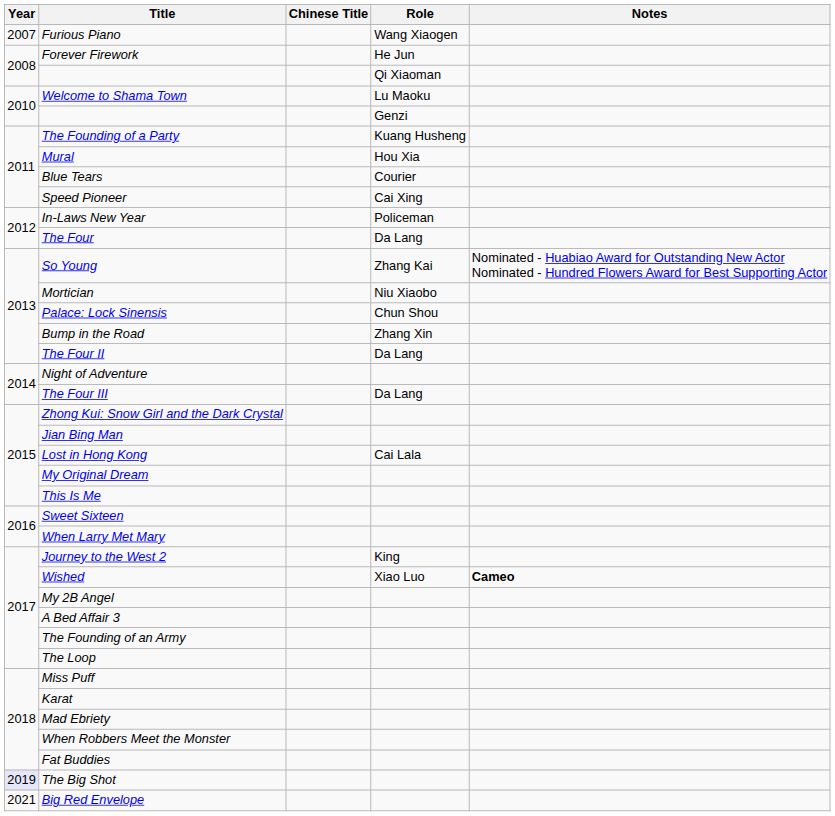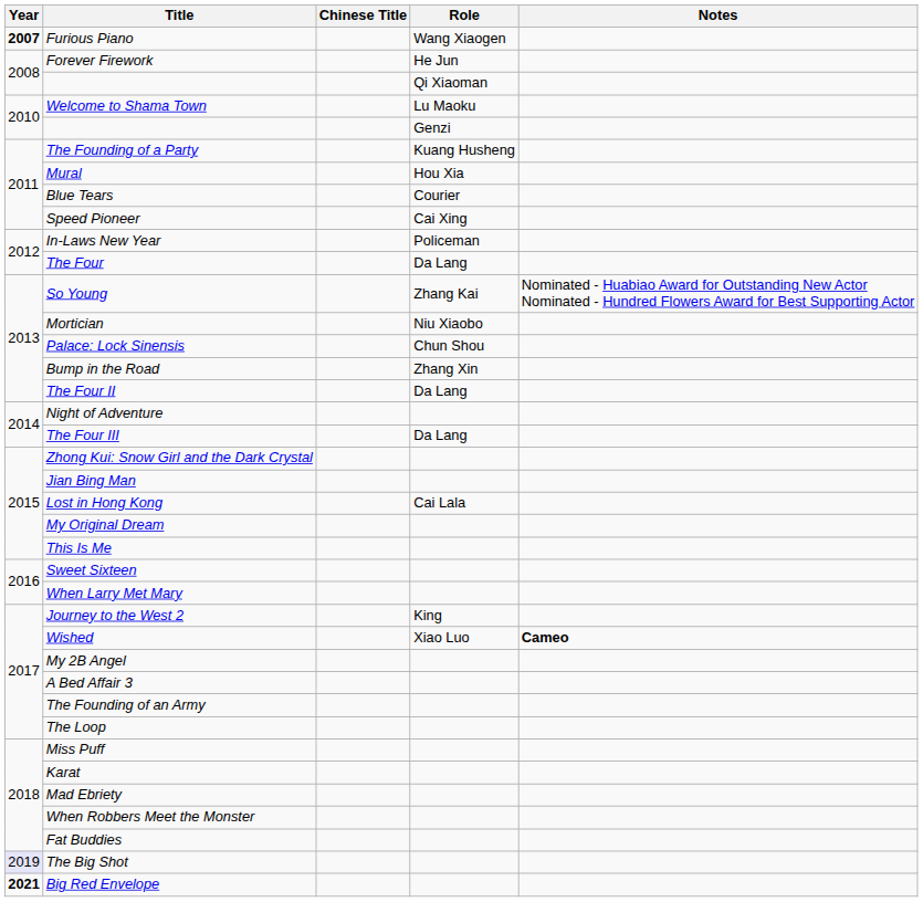Furious Piano | Year: normal -> bold
Big Red Envelope | Year: normal -> bold
